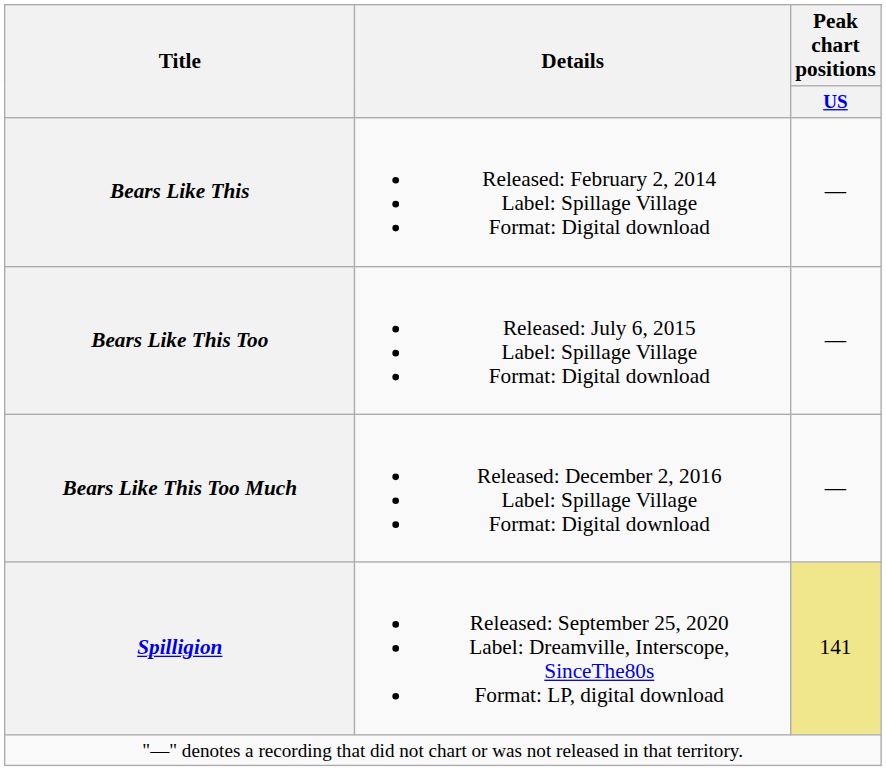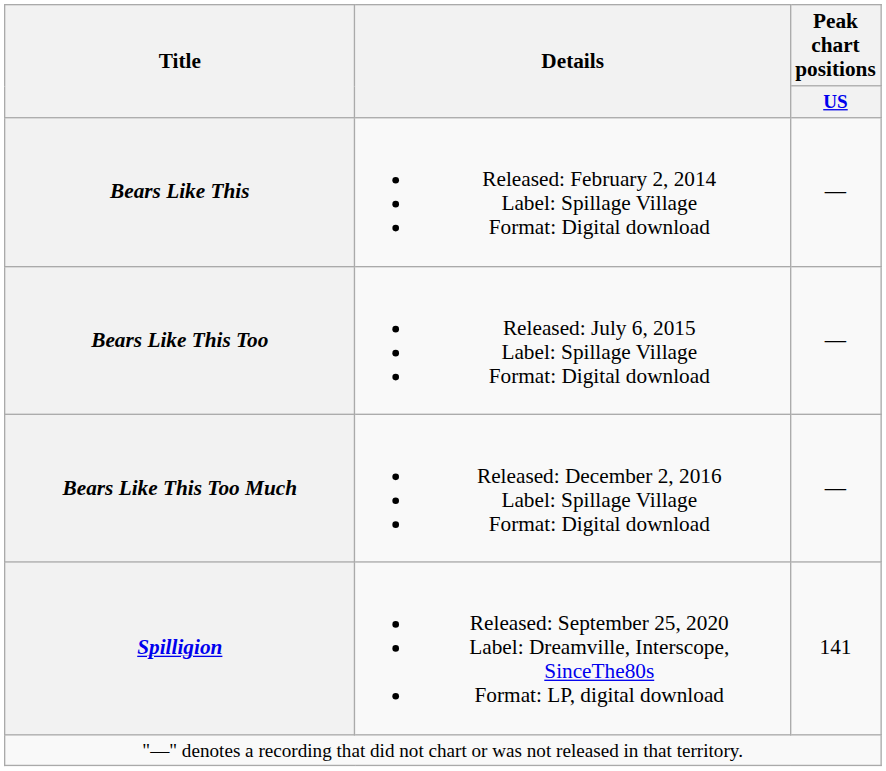Spilligion | Peak chart positions / US: khaki background -> no background
